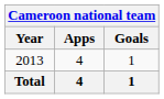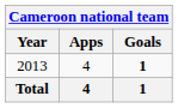2013 | Goals: normal -> bold
